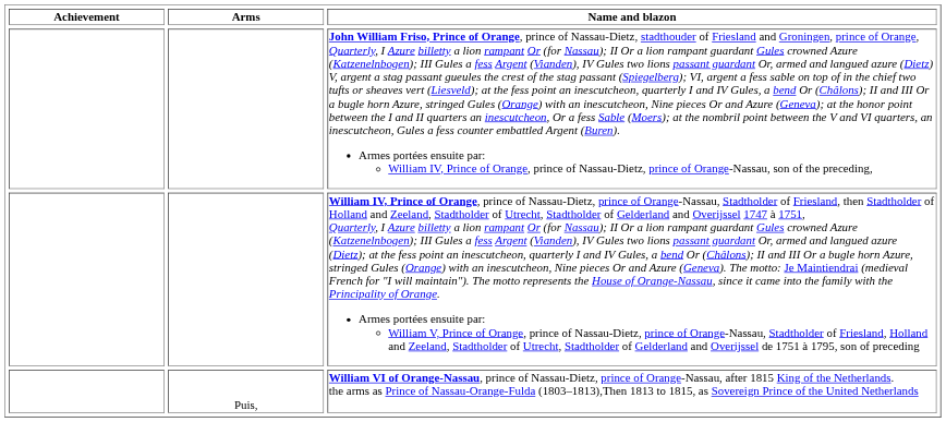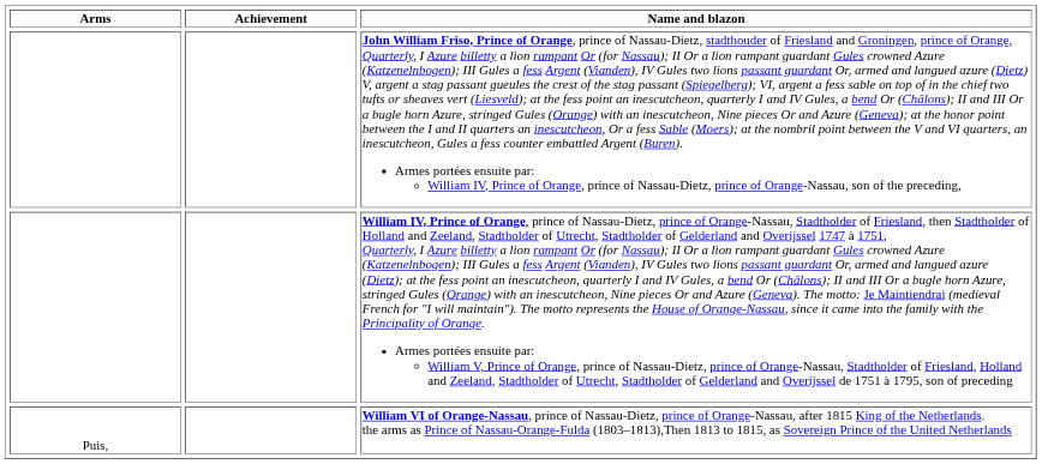columns swapped: Achievement <-> Arms
